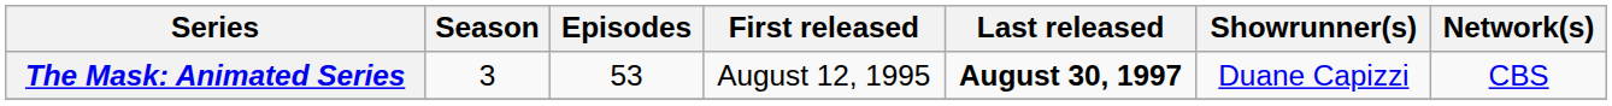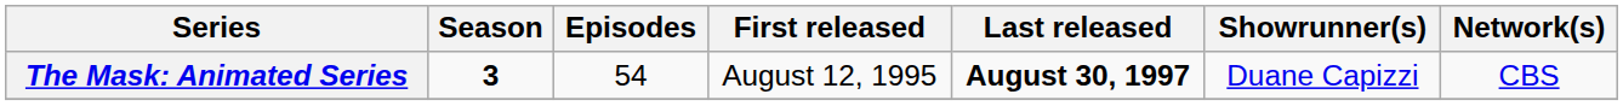The Mask: Animated Series | Season: normal -> bold
The Mask: Animated Series | Episodes: 53 -> 54
